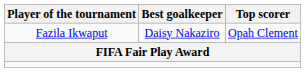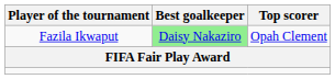Fazila Ikwaput | Best goalkeeper: no background -> lightgreen background
